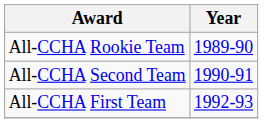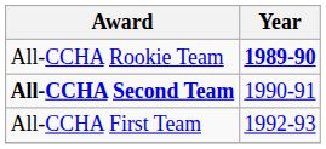row 2 | Year: normal -> bold
row 3 | Award: normal -> bold
